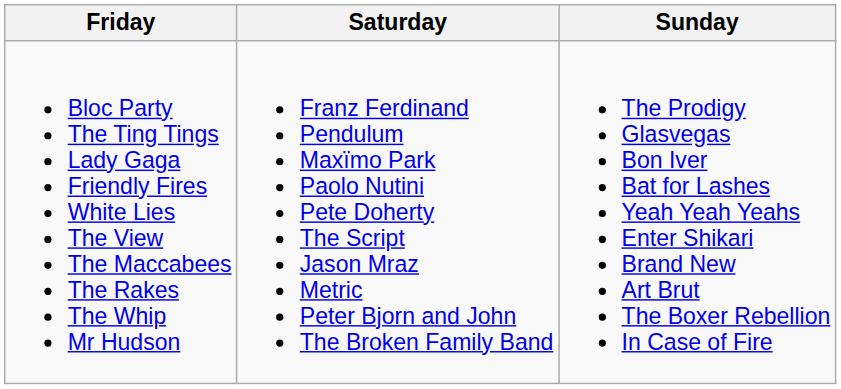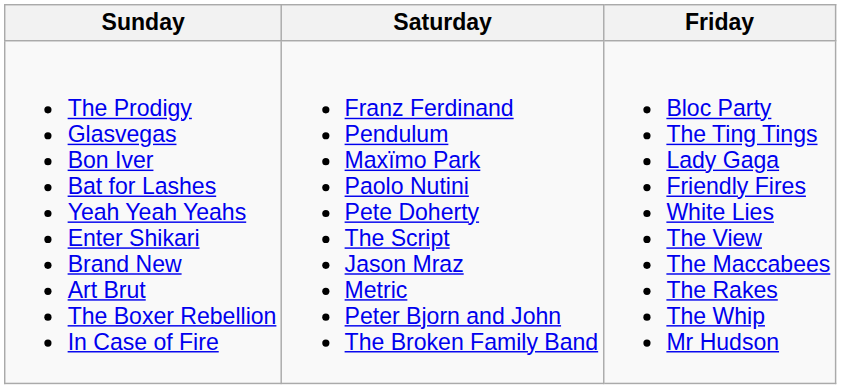columns swapped: Friday <-> Sunday
